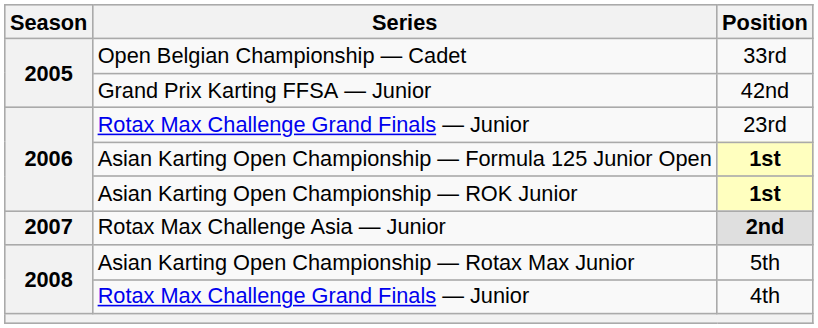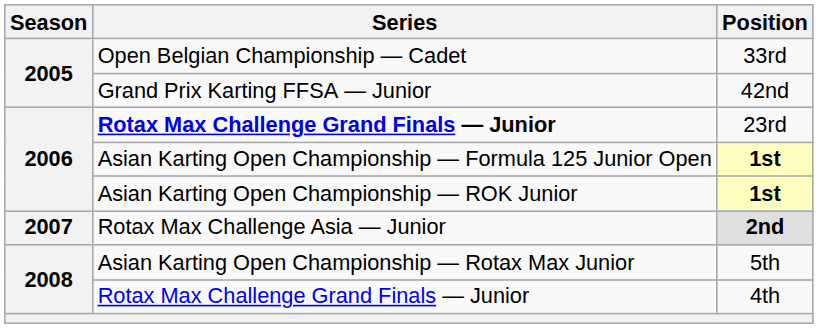Rotax Max Challenge Grand Finals — Junior / 23rd | Series: normal -> bold
